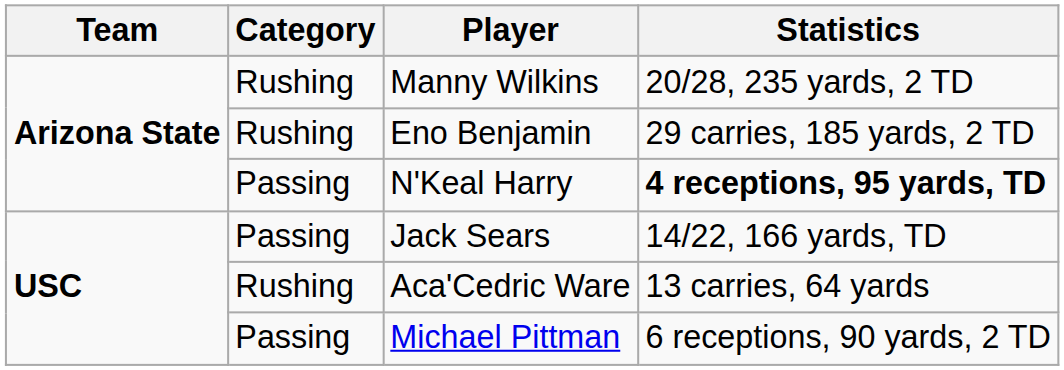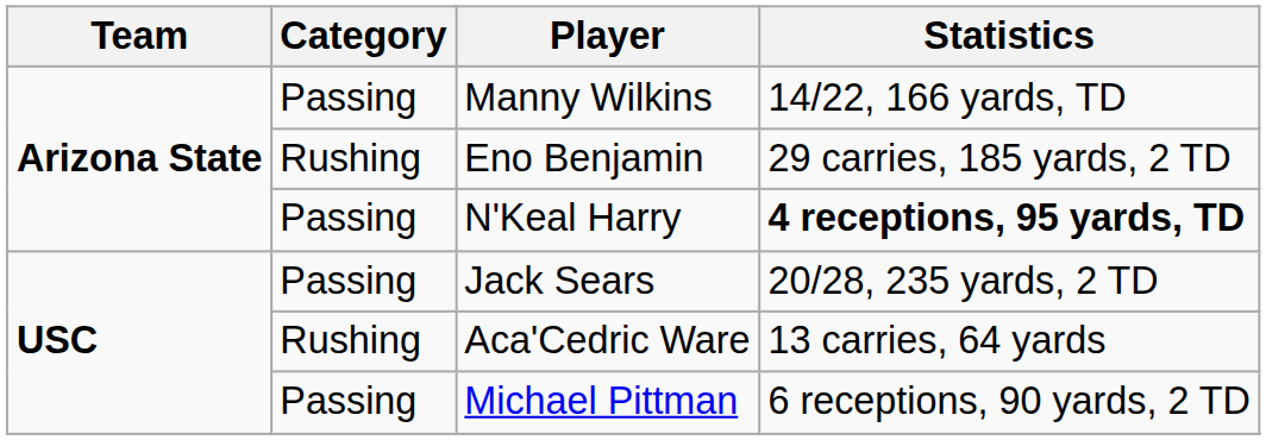Manny Wilkins | Category: Rushing -> Passing
Manny Wilkins | Statistics: 20/28, 235 yards, 2 TD -> 14/22, 166 yards, TD
Jack Sears | Statistics: 14/22, 166 yards, TD -> 20/28, 235 yards, 2 TD
